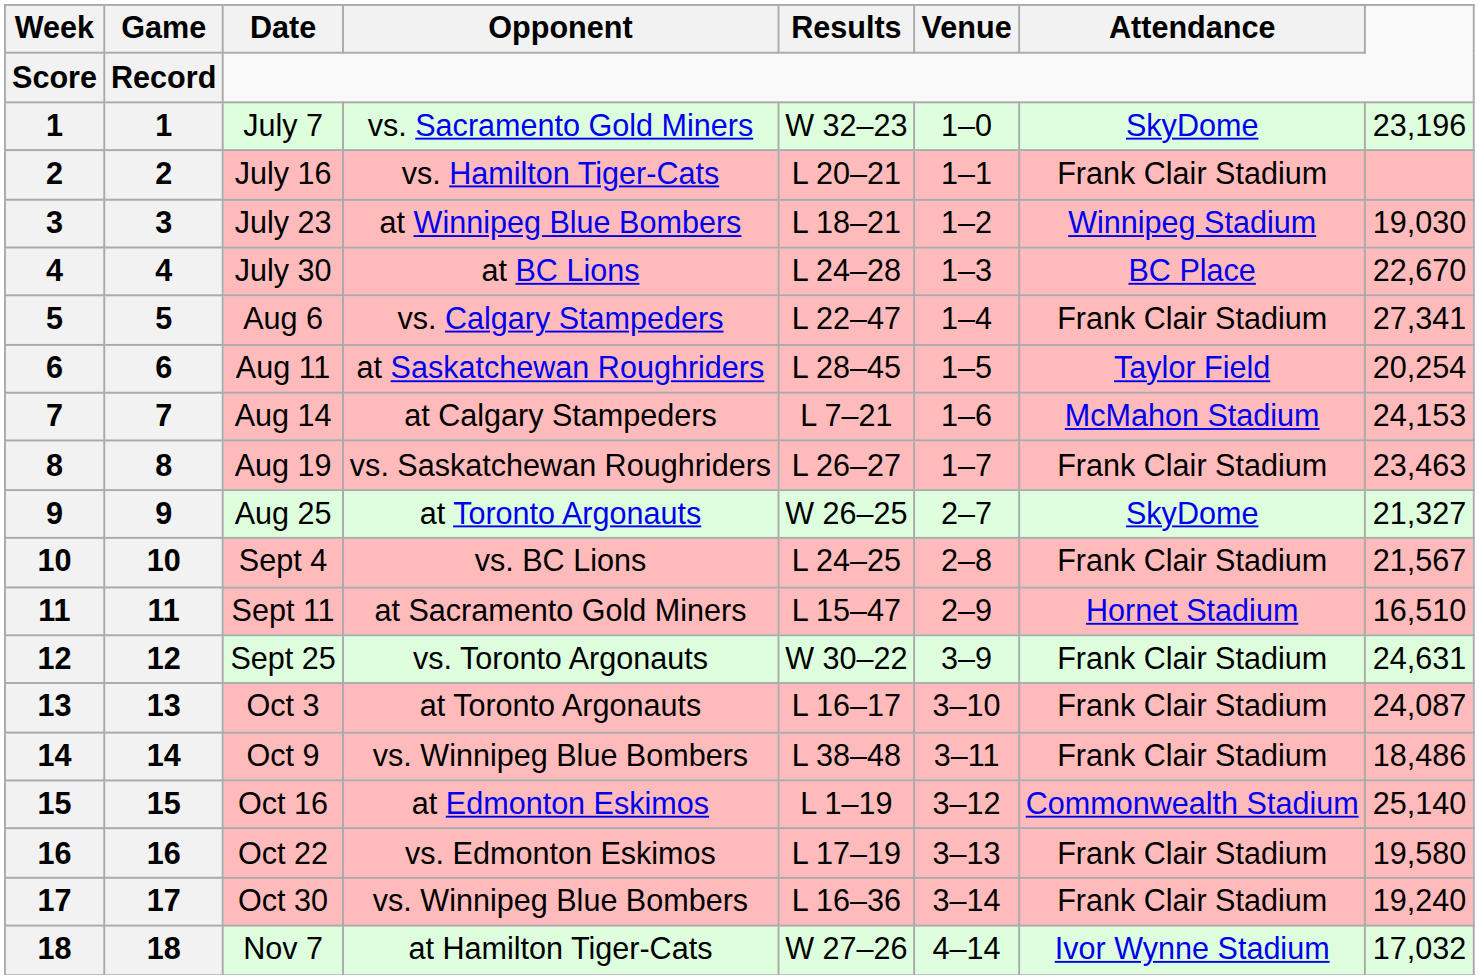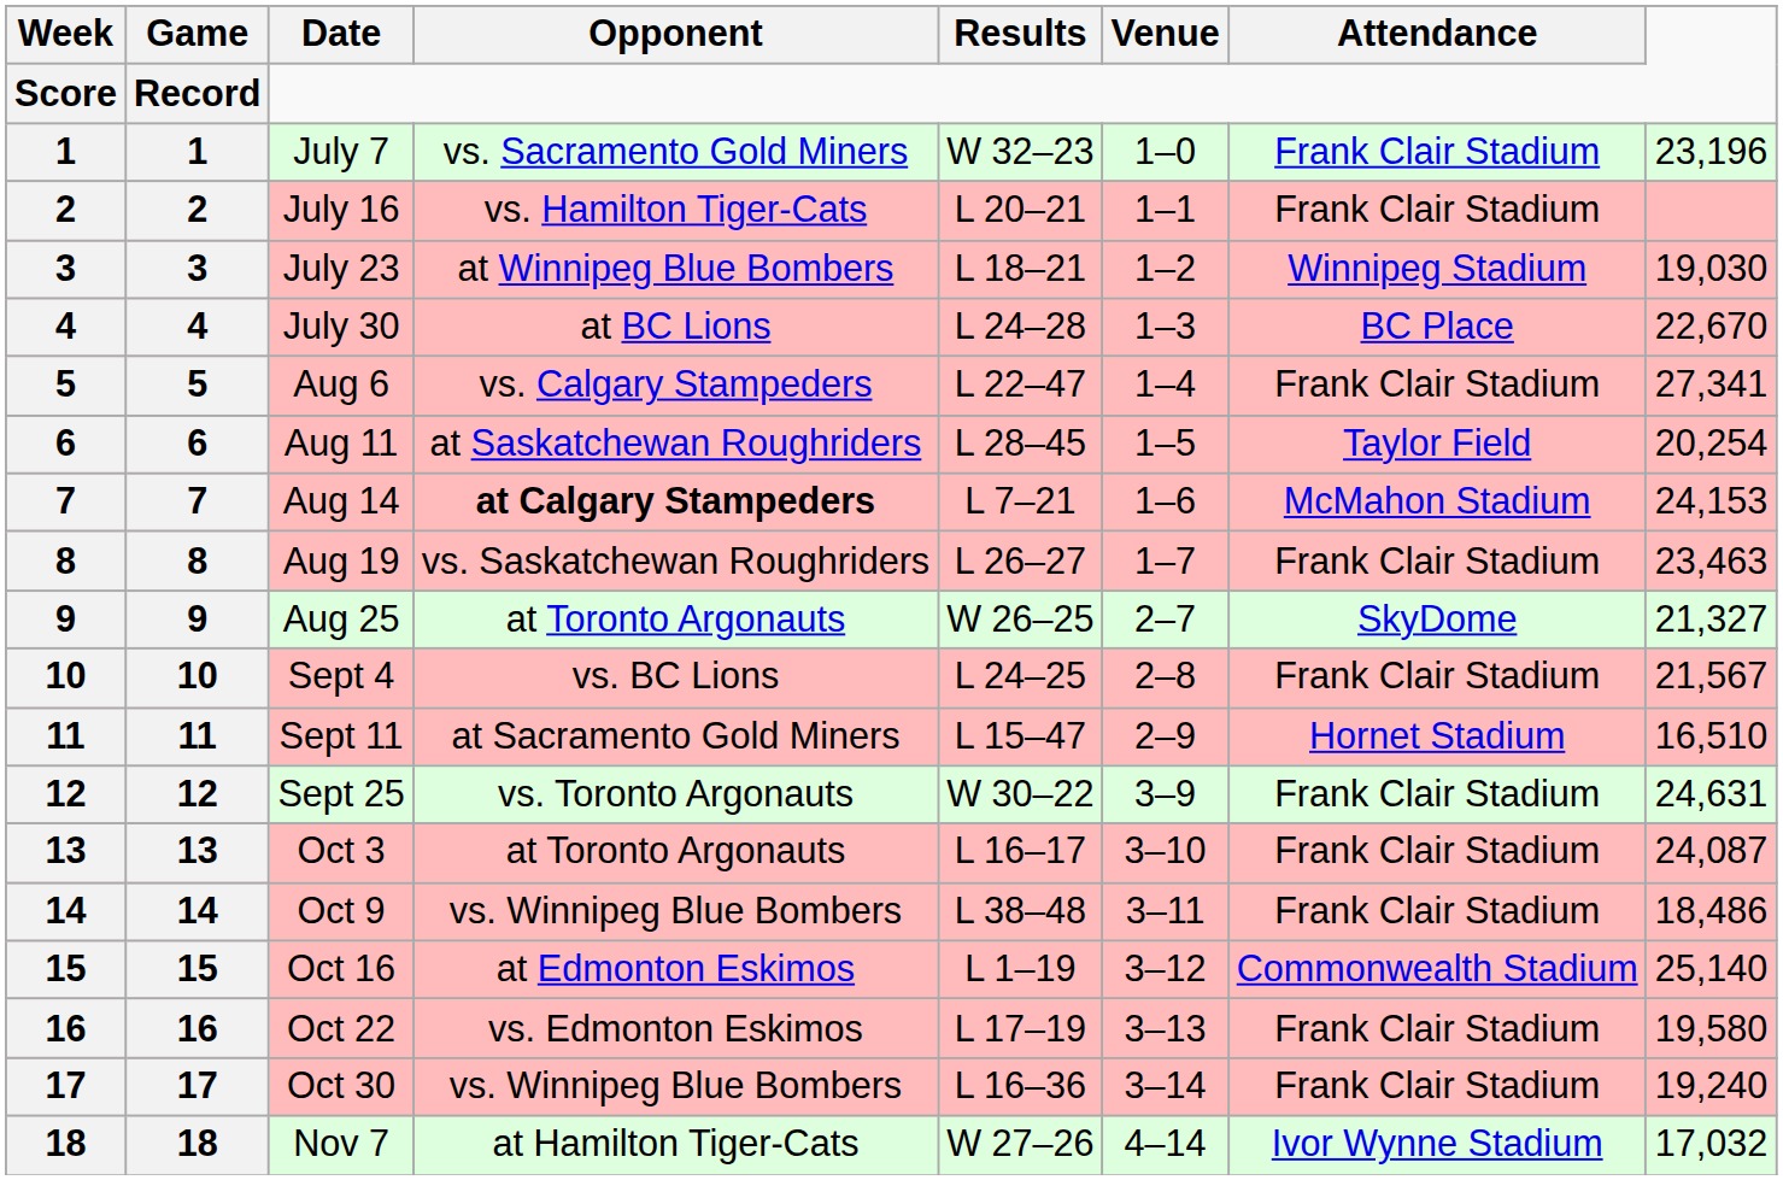July 7 | Attendance: SkyDome -> Frank Clair Stadium
Aug 14 | Opponent: normal -> bold
